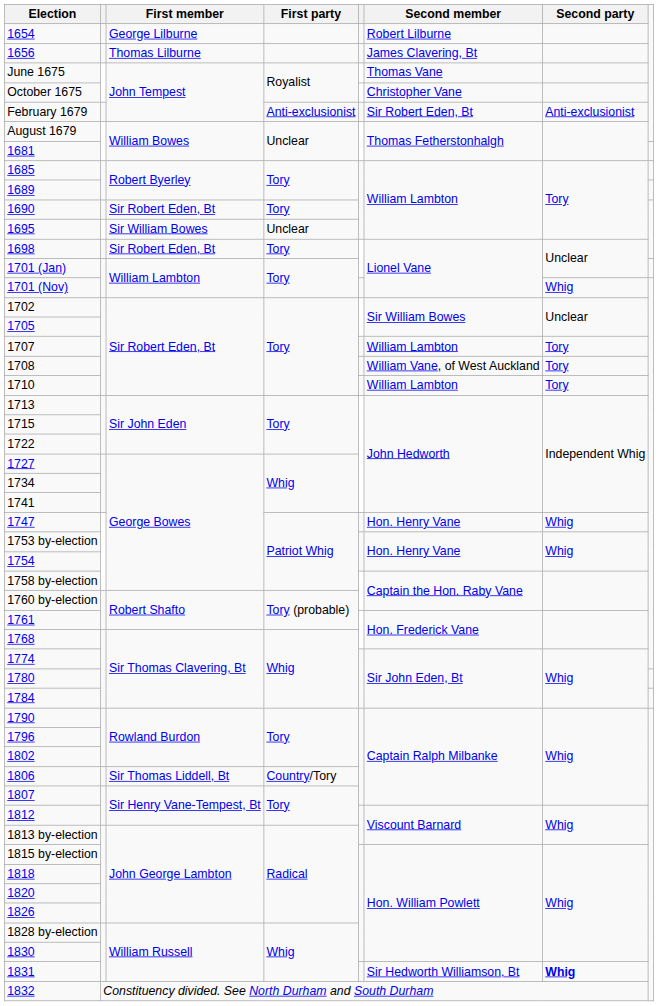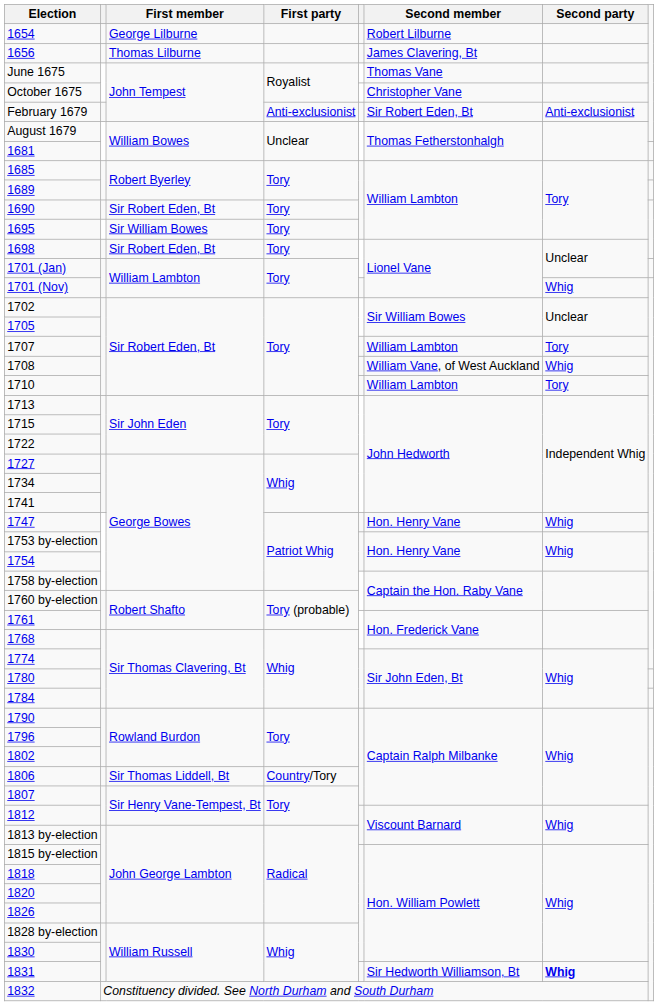1695 | First party: Unclear -> Tory
1708 | Second party: Tory -> Whig
